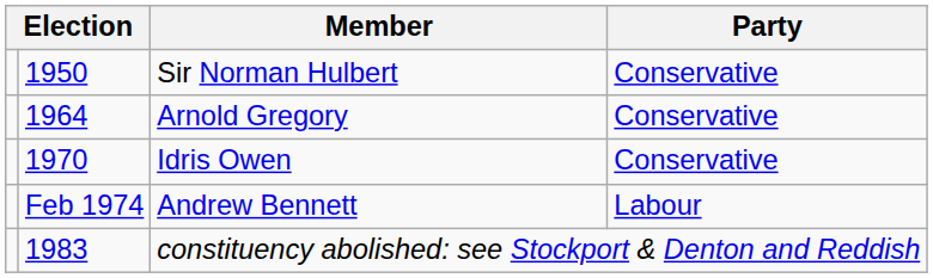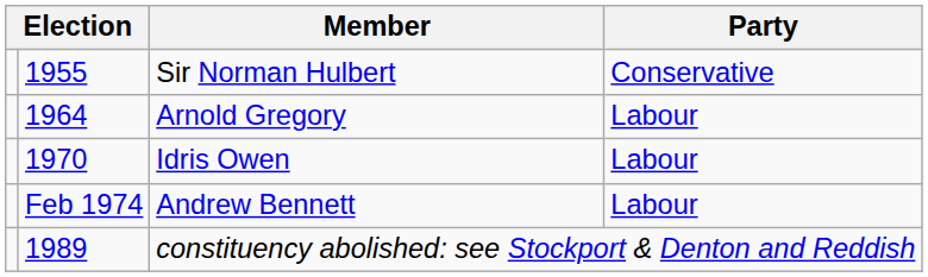Sir Norman Hulbert | column 2: 1950 -> 1955
Arnold Gregory | Party: Conservative -> Labour
Idris Owen | Party: Conservative -> Labour
constituency abolished: see Stockport & Denton and Reddish | column 2: 1983 -> 1989
